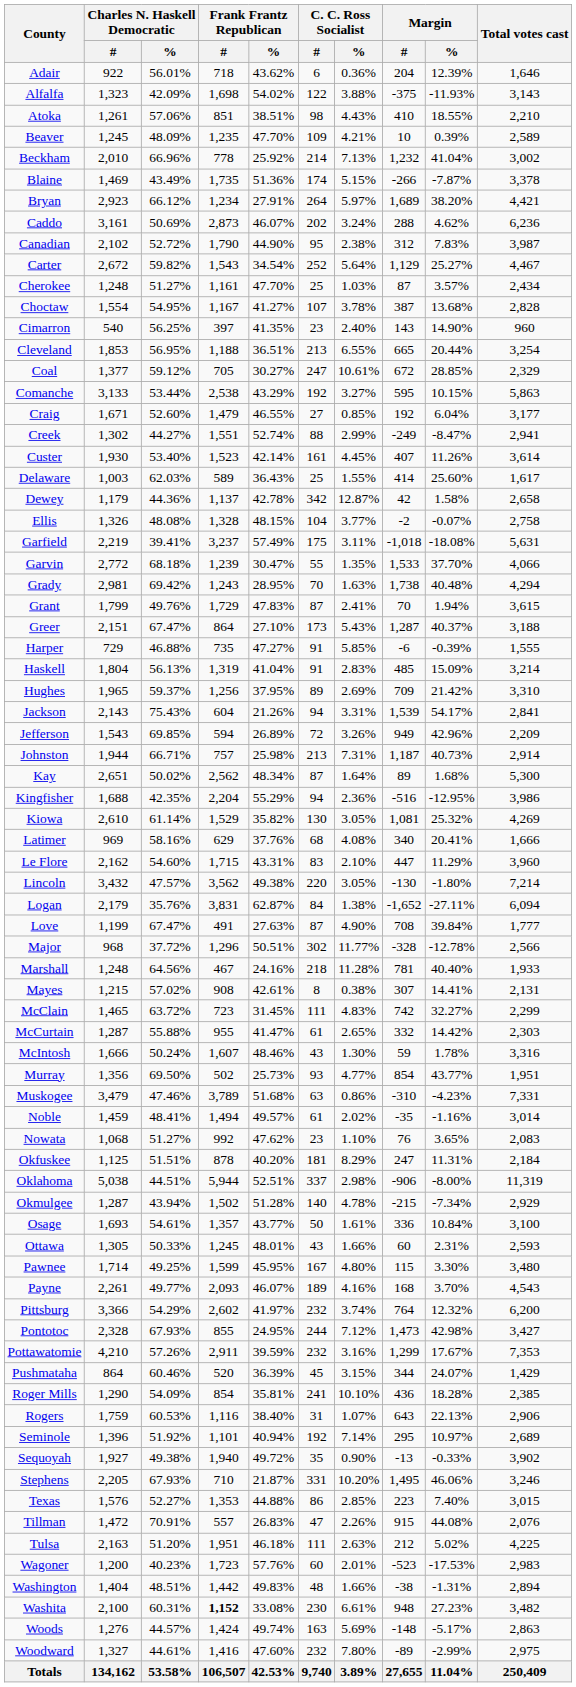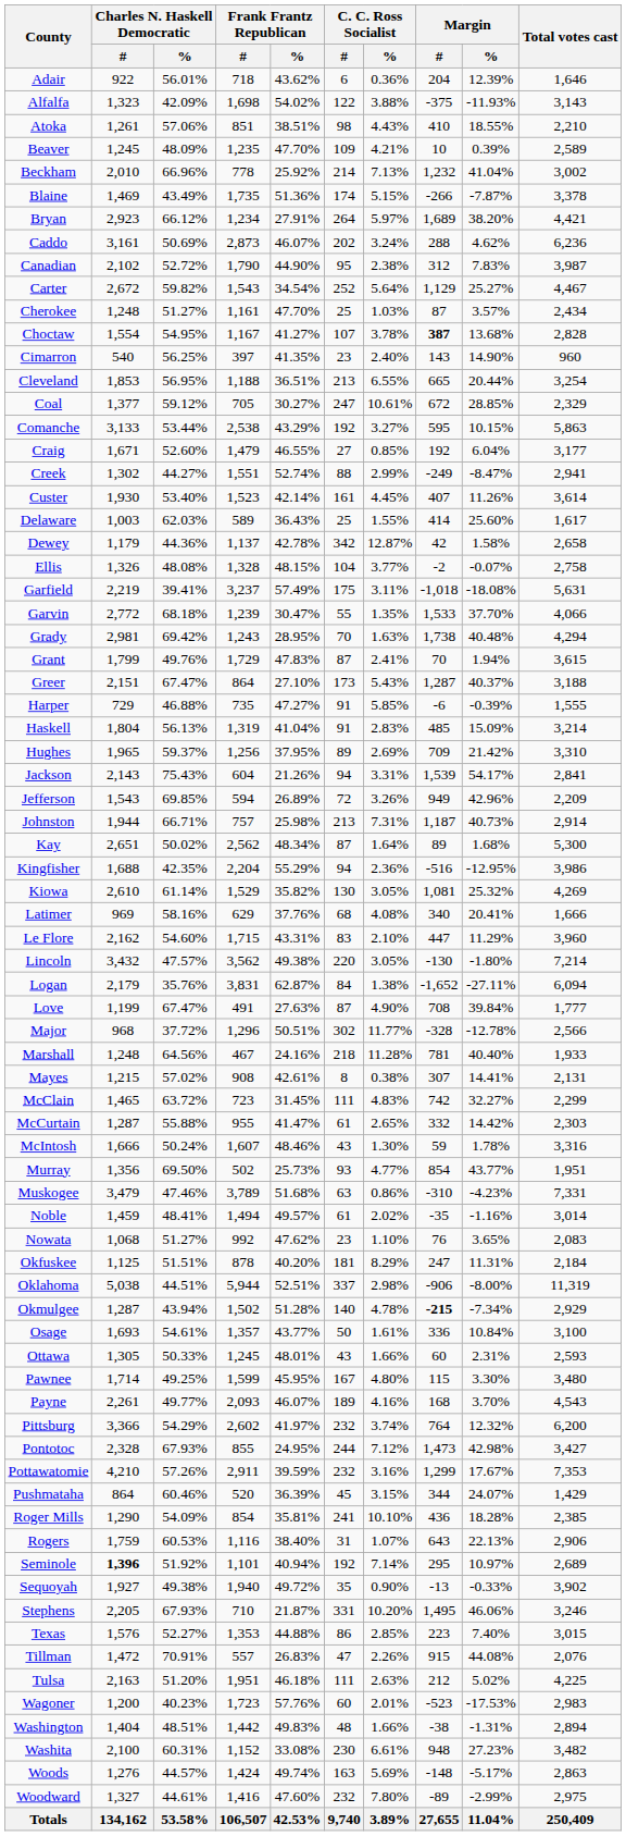Choctaw | Margin / #: normal -> bold
Okmulgee | Margin / #: normal -> bold
Seminole | Charles N. Haskell Democratic / #: normal -> bold
Washita | Frank Frantz Republican / #: bold -> normal
